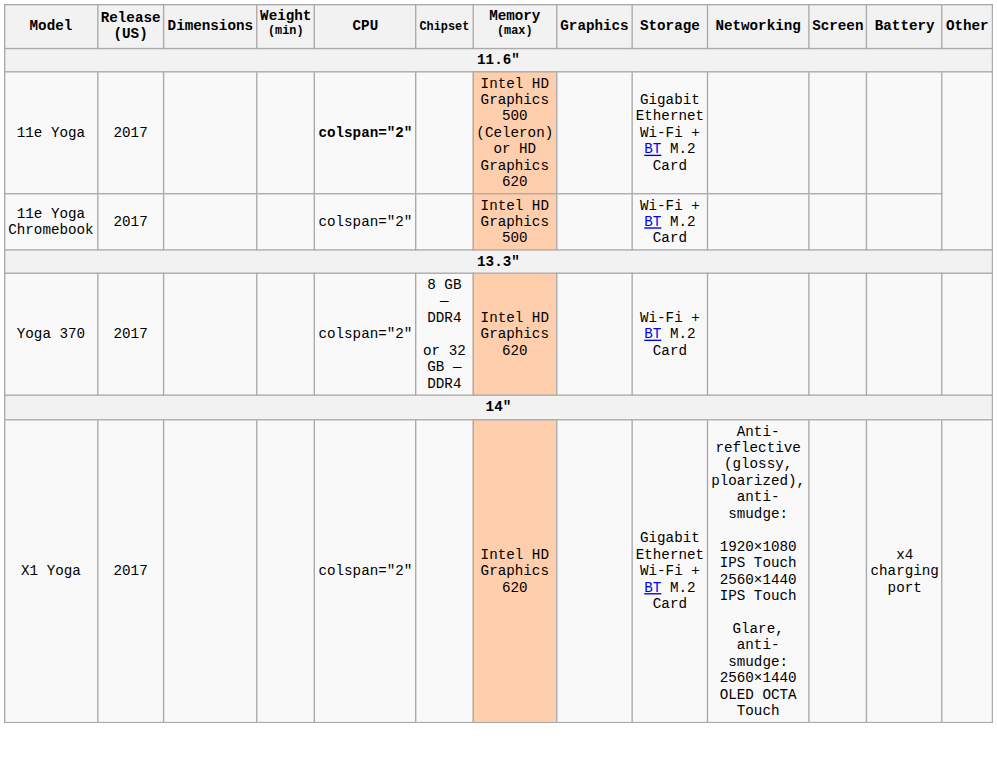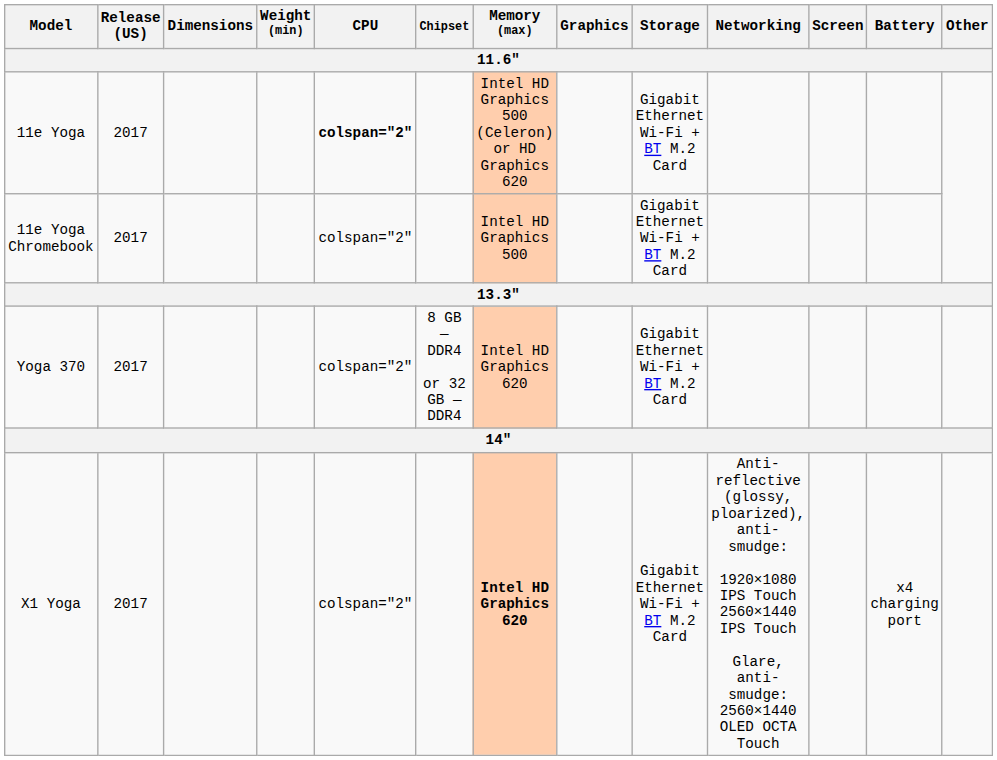11e Yoga Chromebook | Storage: Wi-Fi + BT M.2 Card -> Gigabit Ethernet Wi-Fi + BT M.2 Card
Yoga 370 | Storage: Wi-Fi + BT M.2 Card -> Gigabit Ethernet Wi-Fi + BT M.2 Card
X1 Yoga | Memory (max): normal -> bold
